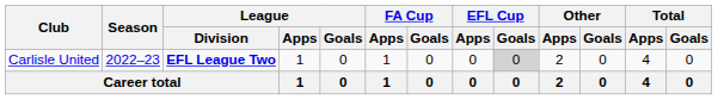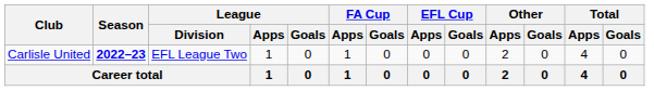Carlisle United | Season: normal -> bold
Carlisle United | League / Division: bold -> normal
Carlisle United | EFL Cup / Goals: lightgrey background -> no background
